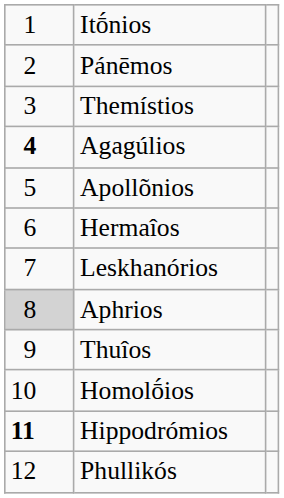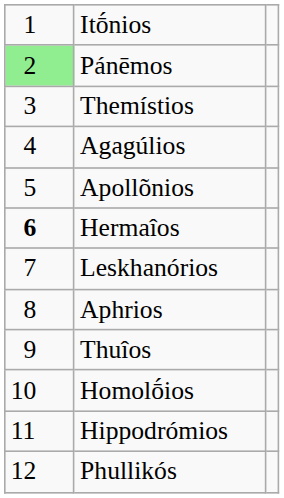Pánēmos | column 1: no background -> lightgreen background
Agagúlios | column 1: bold -> normal
Hermaîos | column 1: normal -> bold
Aphrios | column 1: lightgrey background -> no background
Hippodrómios | column 1: bold -> normal
